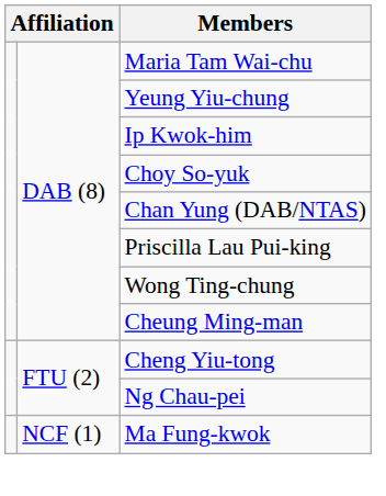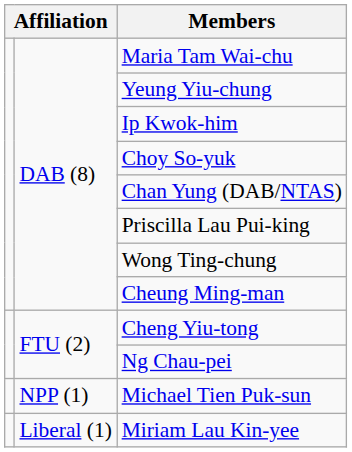- row: NCF (1) | Ma Fung-kwok
+ row: NPP (1) | Michael Tien Puk-sun
+ row: Liberal (1) | Miriam Lau Kin-yee
